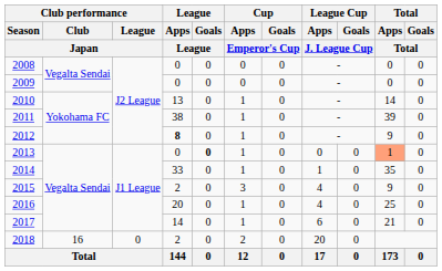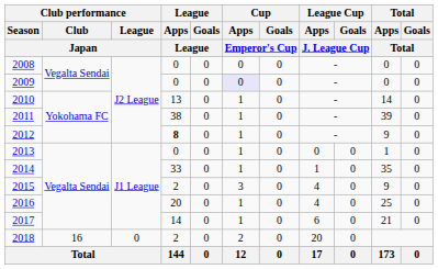2009 | Cup / Apps / Emperor's Cup: no background -> lavender background
2013 | League / Goals / League: bold -> normal
2013 | Total / Apps / Total: lightsalmon background -> no background
